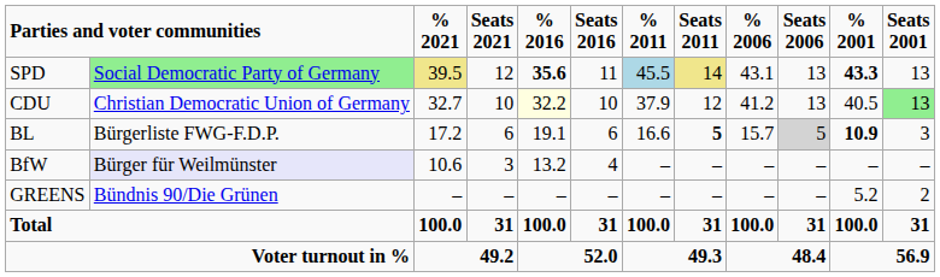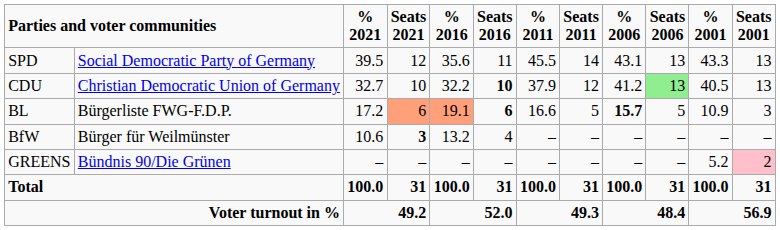SPD | column 2: lightgreen background -> no background
SPD | % 2021: khaki background -> no background
SPD | % 2016: bold -> normal
SPD | % 2011: lightblue background -> no background
SPD | Seats 2011: khaki background -> no background
SPD | % 2001: bold -> normal
CDU | % 2016: lightyellow background -> no background
CDU | Seats 2016: normal -> bold
CDU | Seats 2006: no background -> lightgreen background
CDU | Seats 2001: lightgreen background -> no background
BL | Seats 2021: no background -> lightsalmon background
BL | % 2016: no background -> lightsalmon background
BL | Seats 2016: normal -> bold
BL | Seats 2011: bold -> normal
BL | % 2006: normal -> bold
BL | Seats 2006: lightgrey background -> no background
BL | % 2001: bold -> normal
BfW | column 2: lavender background -> no background
BfW | Seats 2021: normal -> bold
GREENS | Seats 2001: no background -> pink background
